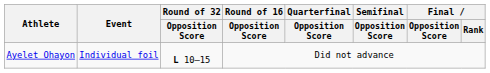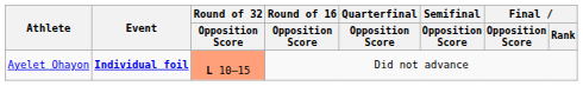Ayelet Ohayon | Event: normal -> bold
Ayelet Ohayon | Round of 32 / Opposition Score: no background -> lightsalmon background
